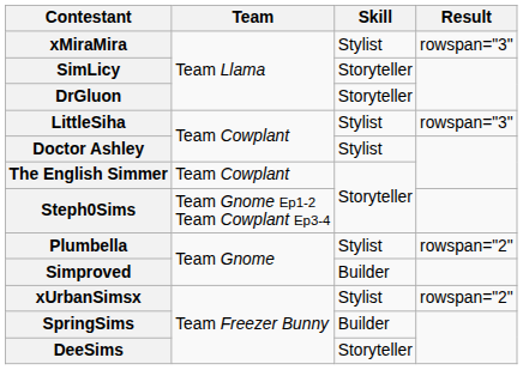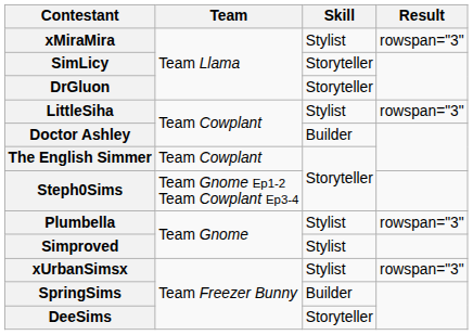Doctor Ashley | Skill: Stylist -> Builder
Plumbella | Result: rowspan="2" -> rowspan="3"
Simproved | Skill: Builder -> Stylist
xUrbanSimsx | Result: rowspan="2" -> rowspan="3"
